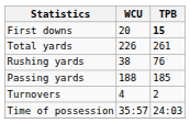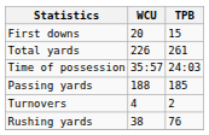First downs | TPB: bold -> normal
rows swapped: Rushing yards <-> Time of possession
